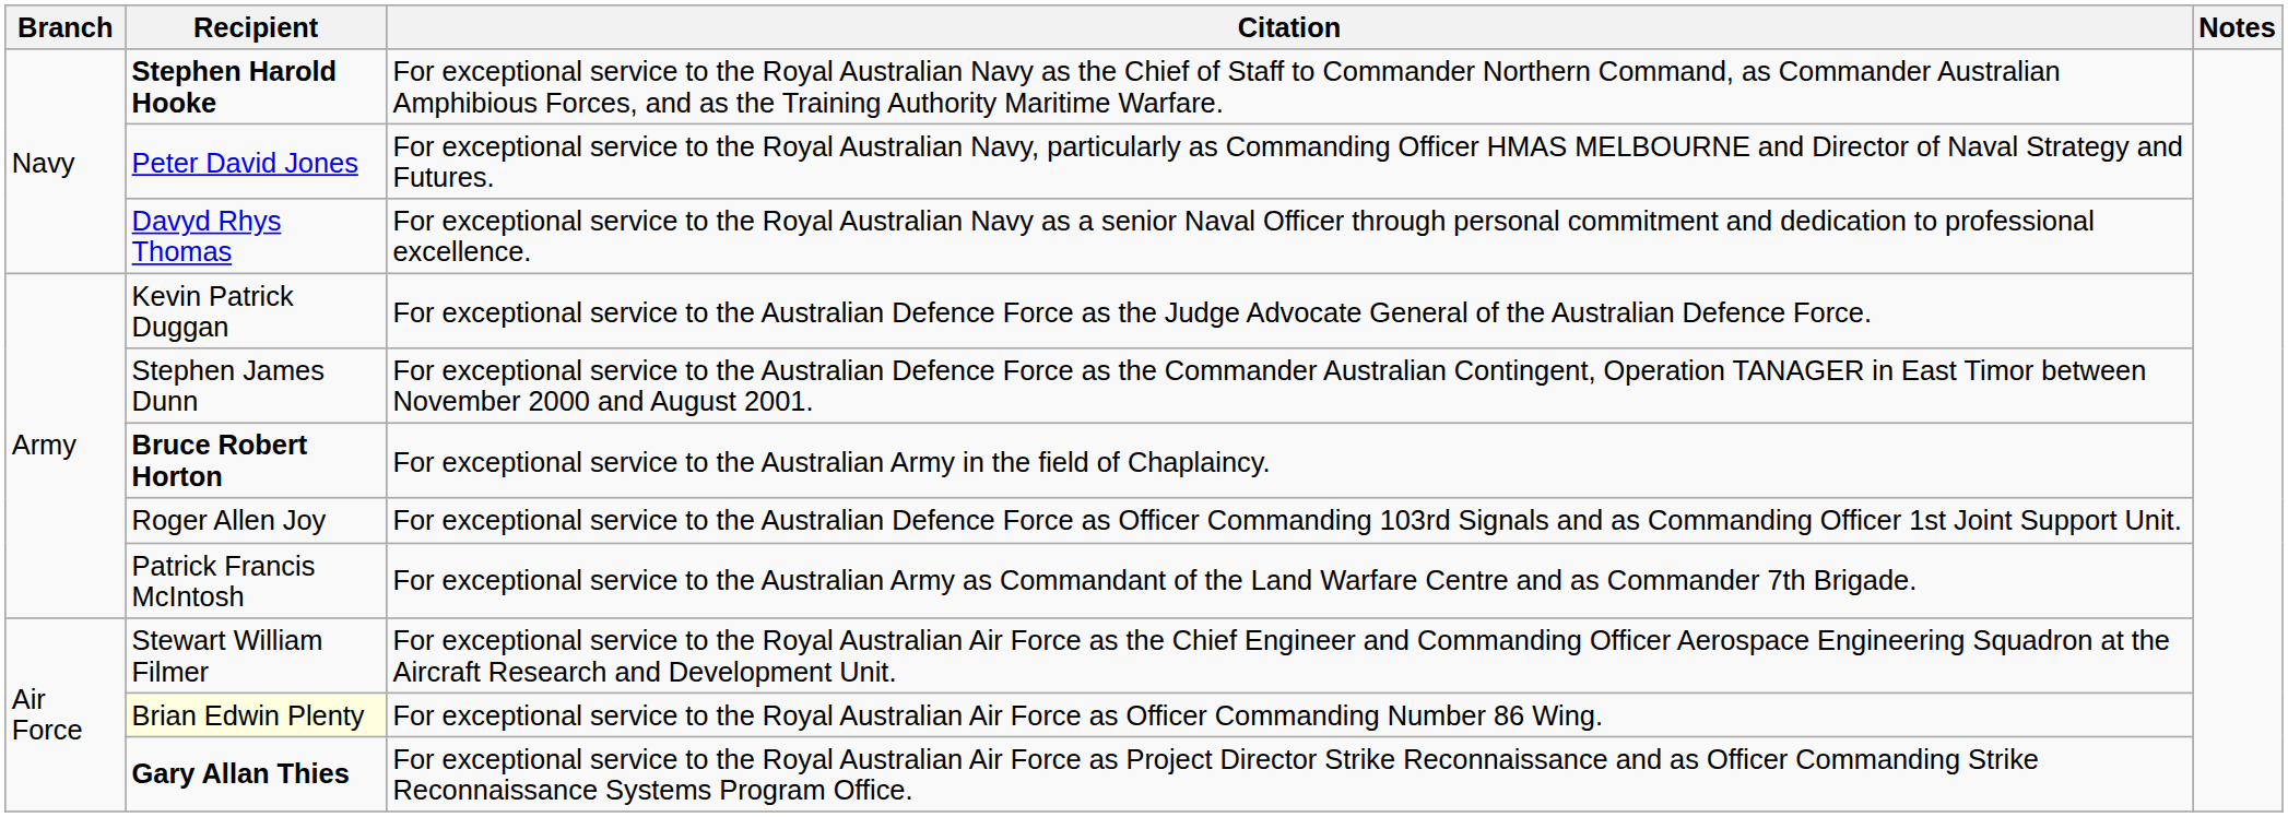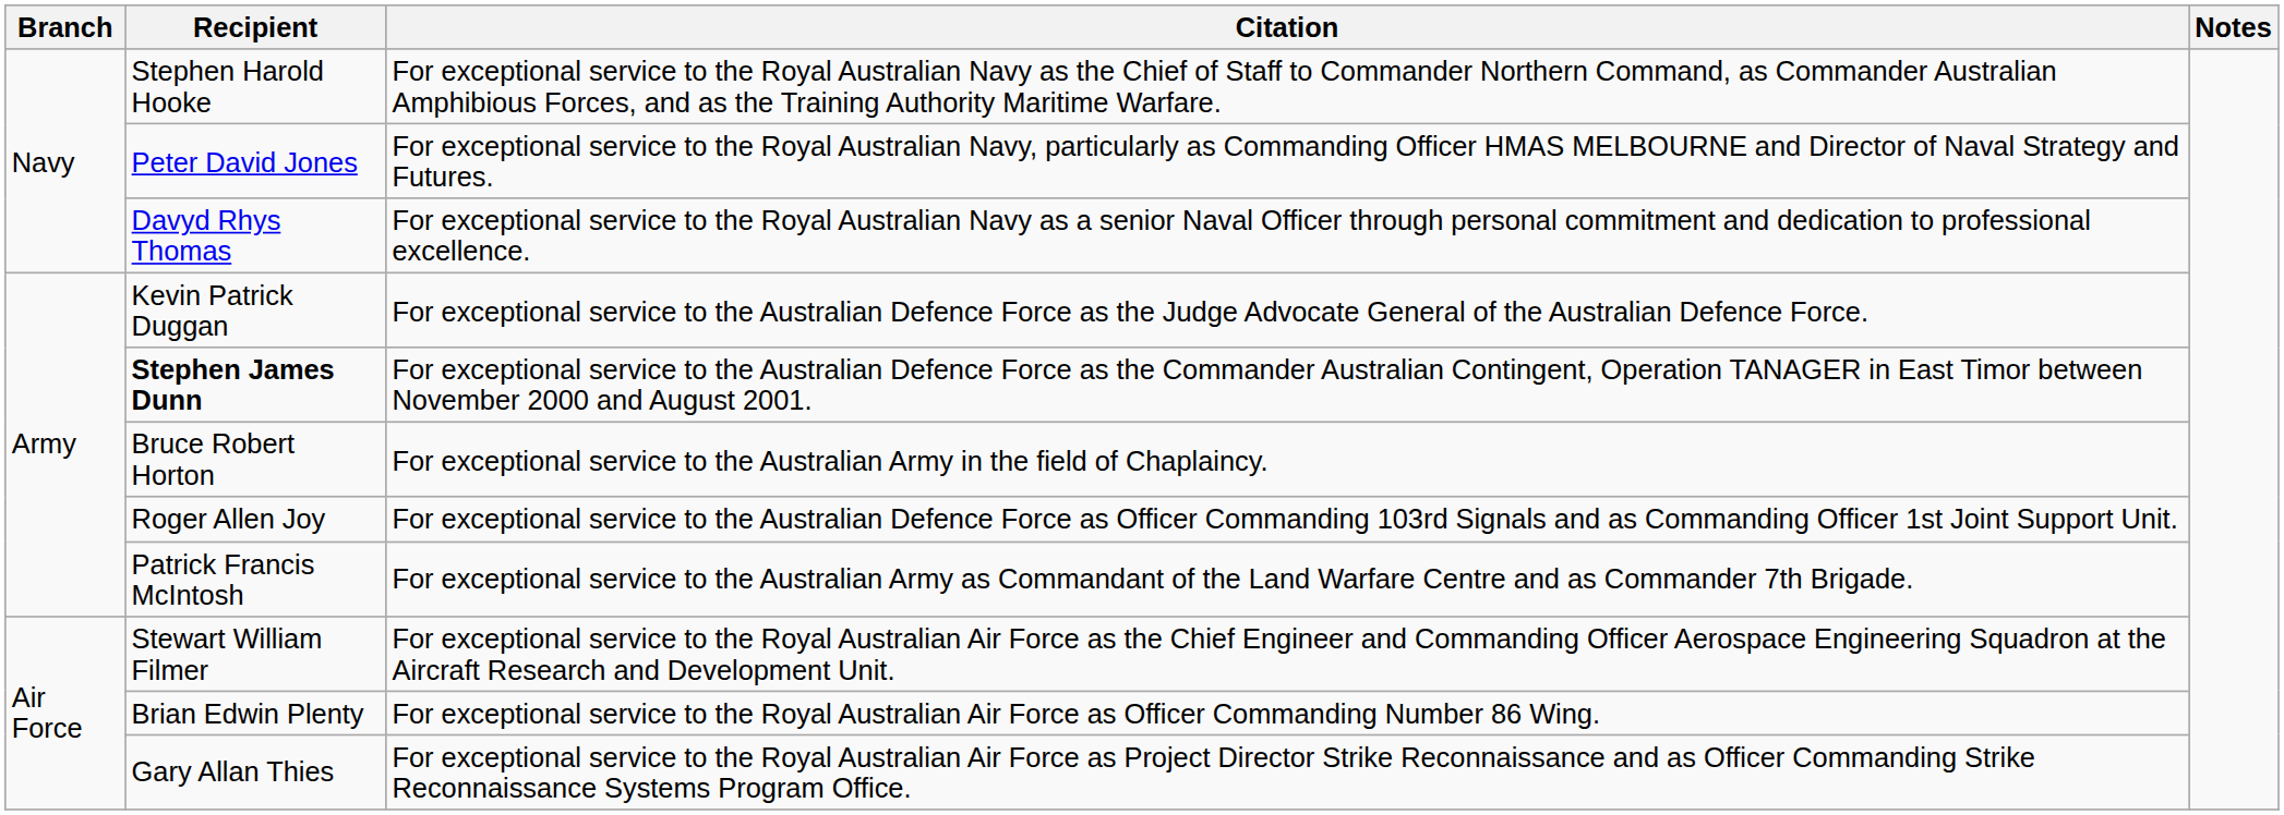Stephen Harold Hooke | Recipient: bold -> normal
Stephen James Dunn | Recipient: normal -> bold
Bruce Robert Horton | Recipient: bold -> normal
Brian Edwin Plenty | Recipient: lightyellow background -> no background
Gary Allan Thies | Recipient: bold -> normal
